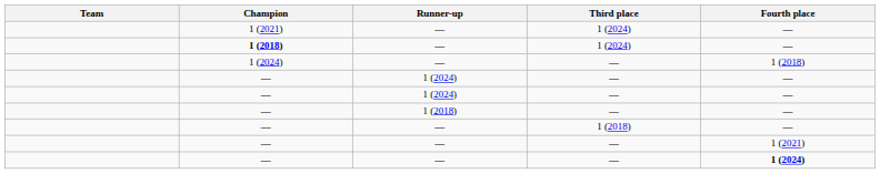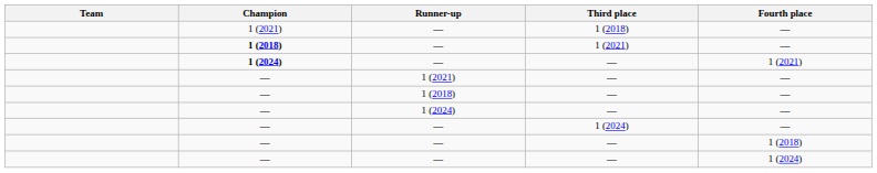row 2 | Third place: 1 (2024) -> 1 (2018)
row 3 | Third place: 1 (2024) -> 1 (2021)
row 4 | Champion: normal -> bold
row 4 | Fourth place: 1 (2018) -> 1 (2021)
row 5 | Runner-up: 1 (2024) -> 1 (2021)
row 6 | Runner-up: 1 (2024) -> 1 (2018)
row 7 | Runner-up: 1 (2018) -> 1 (2024)
row 8 | Third place: 1 (2018) -> 1 (2024)
row 9 | Fourth place: 1 (2021) -> 1 (2018)
row 10 | Fourth place: bold -> normal
